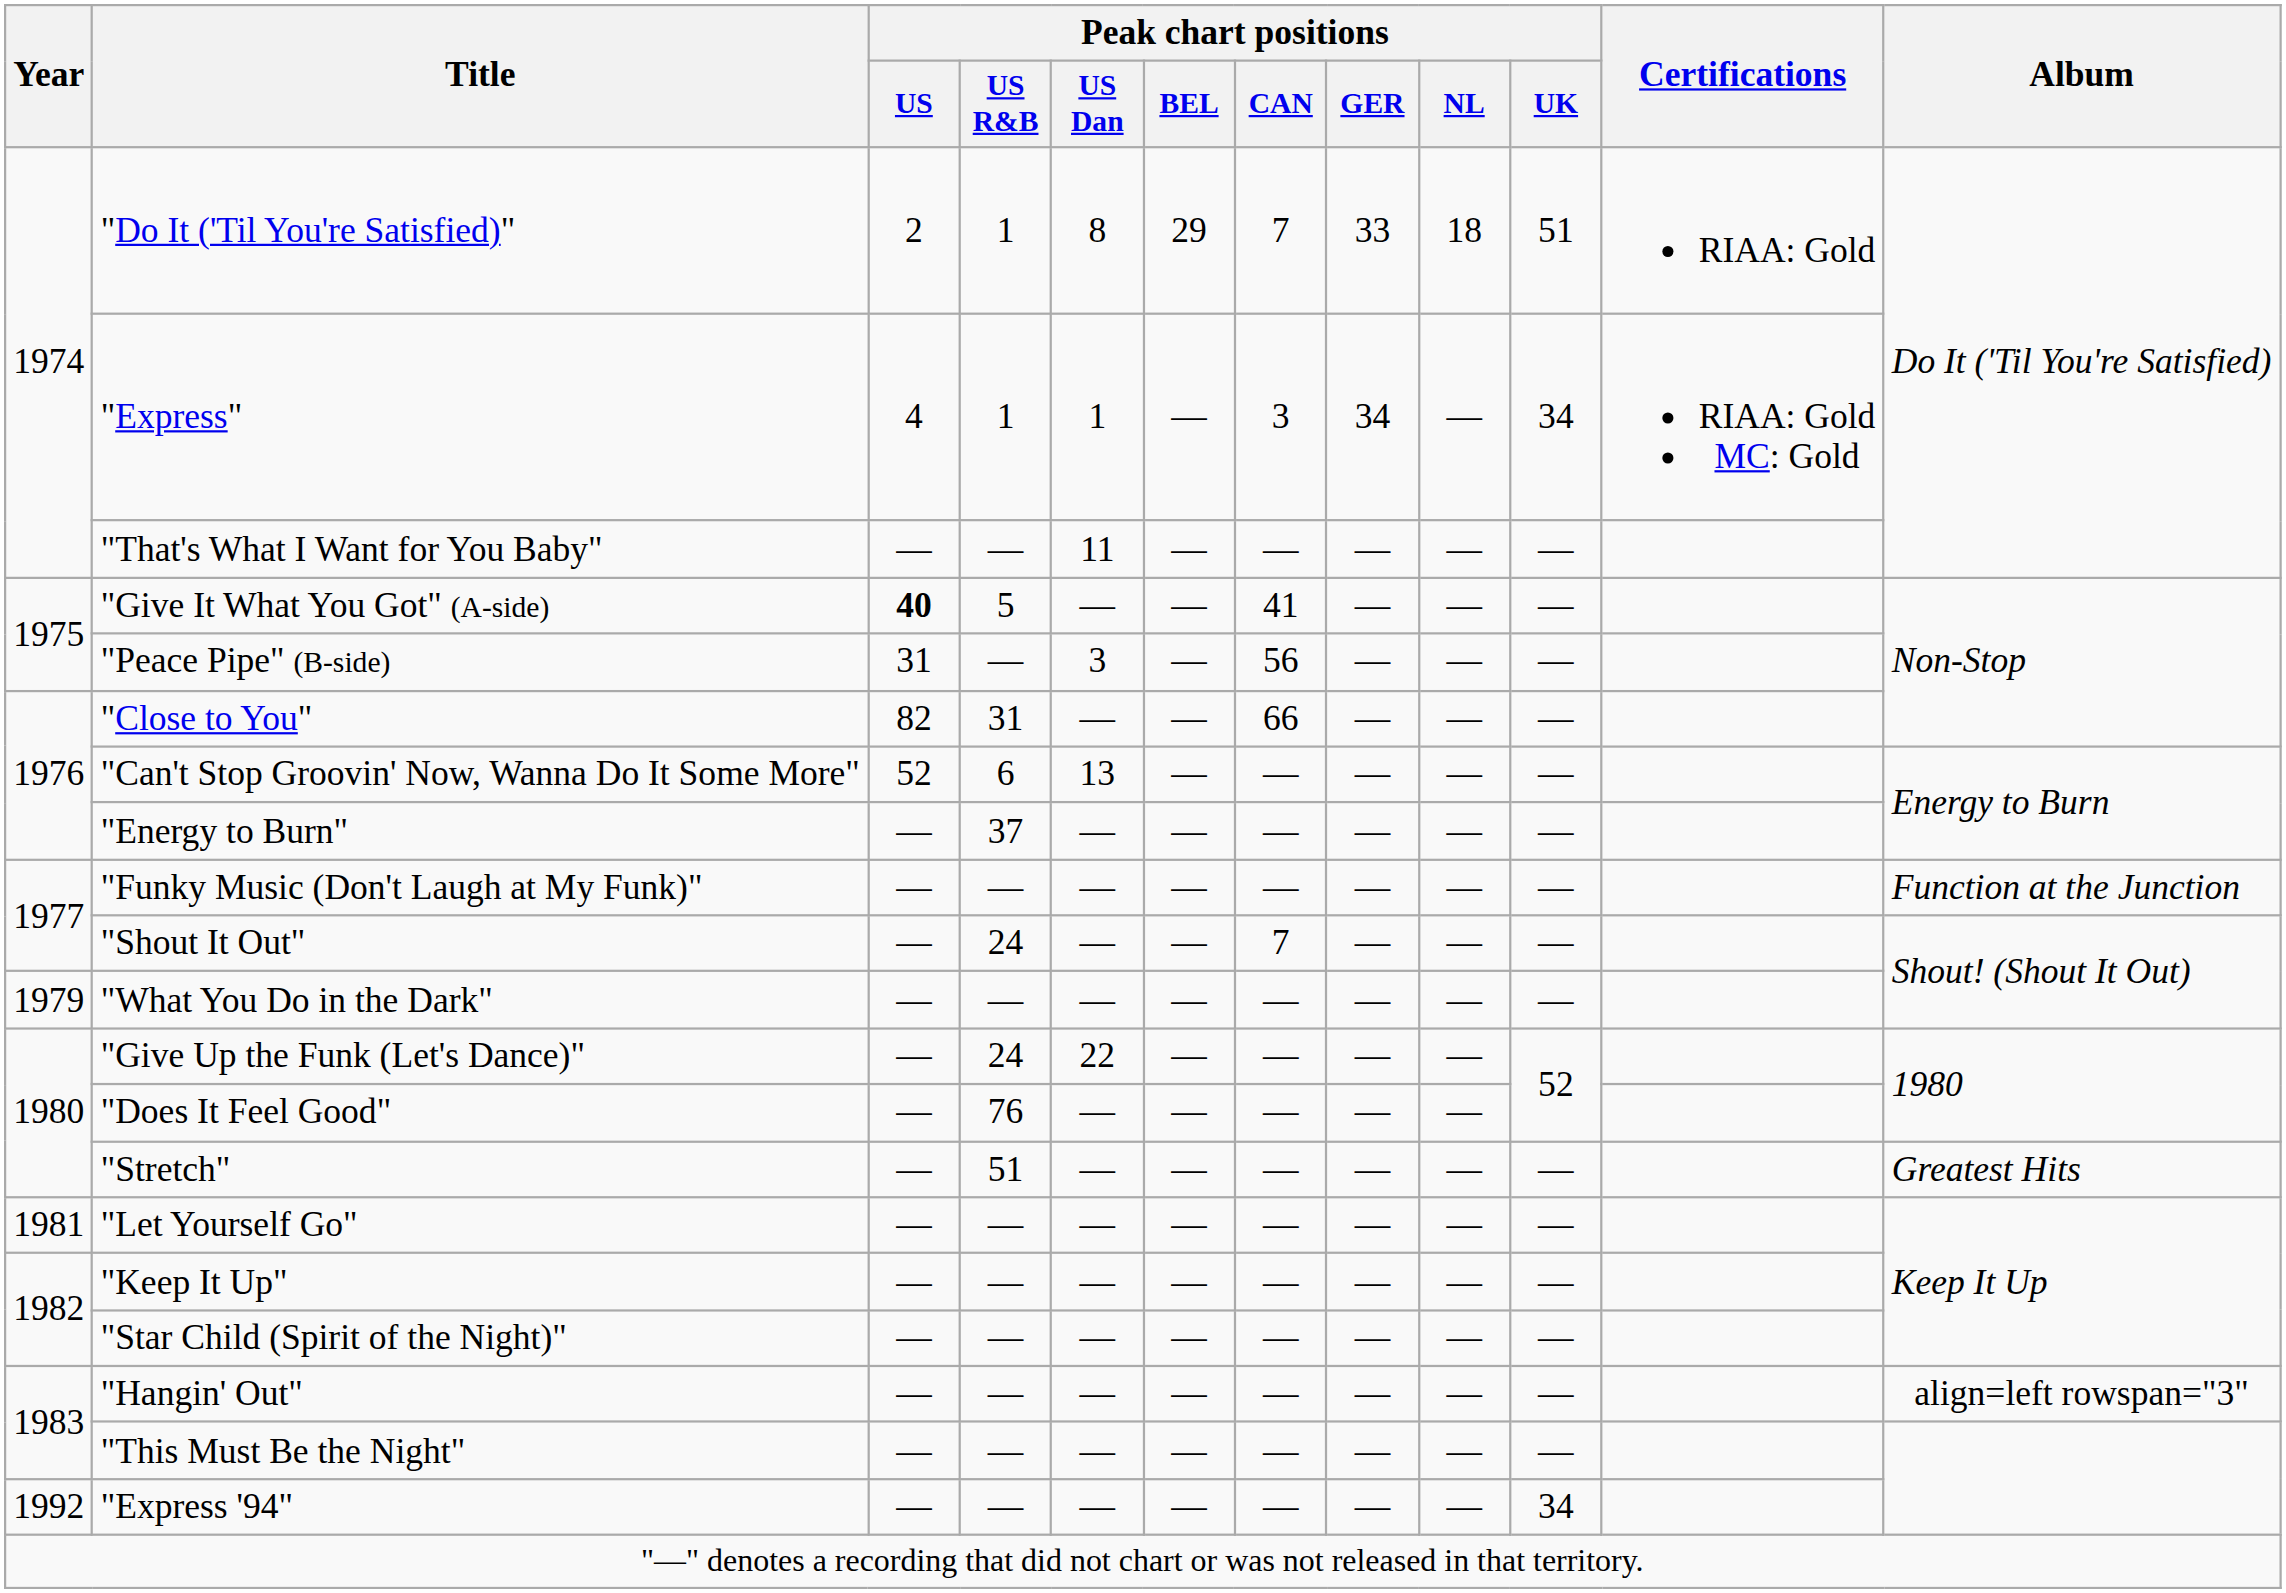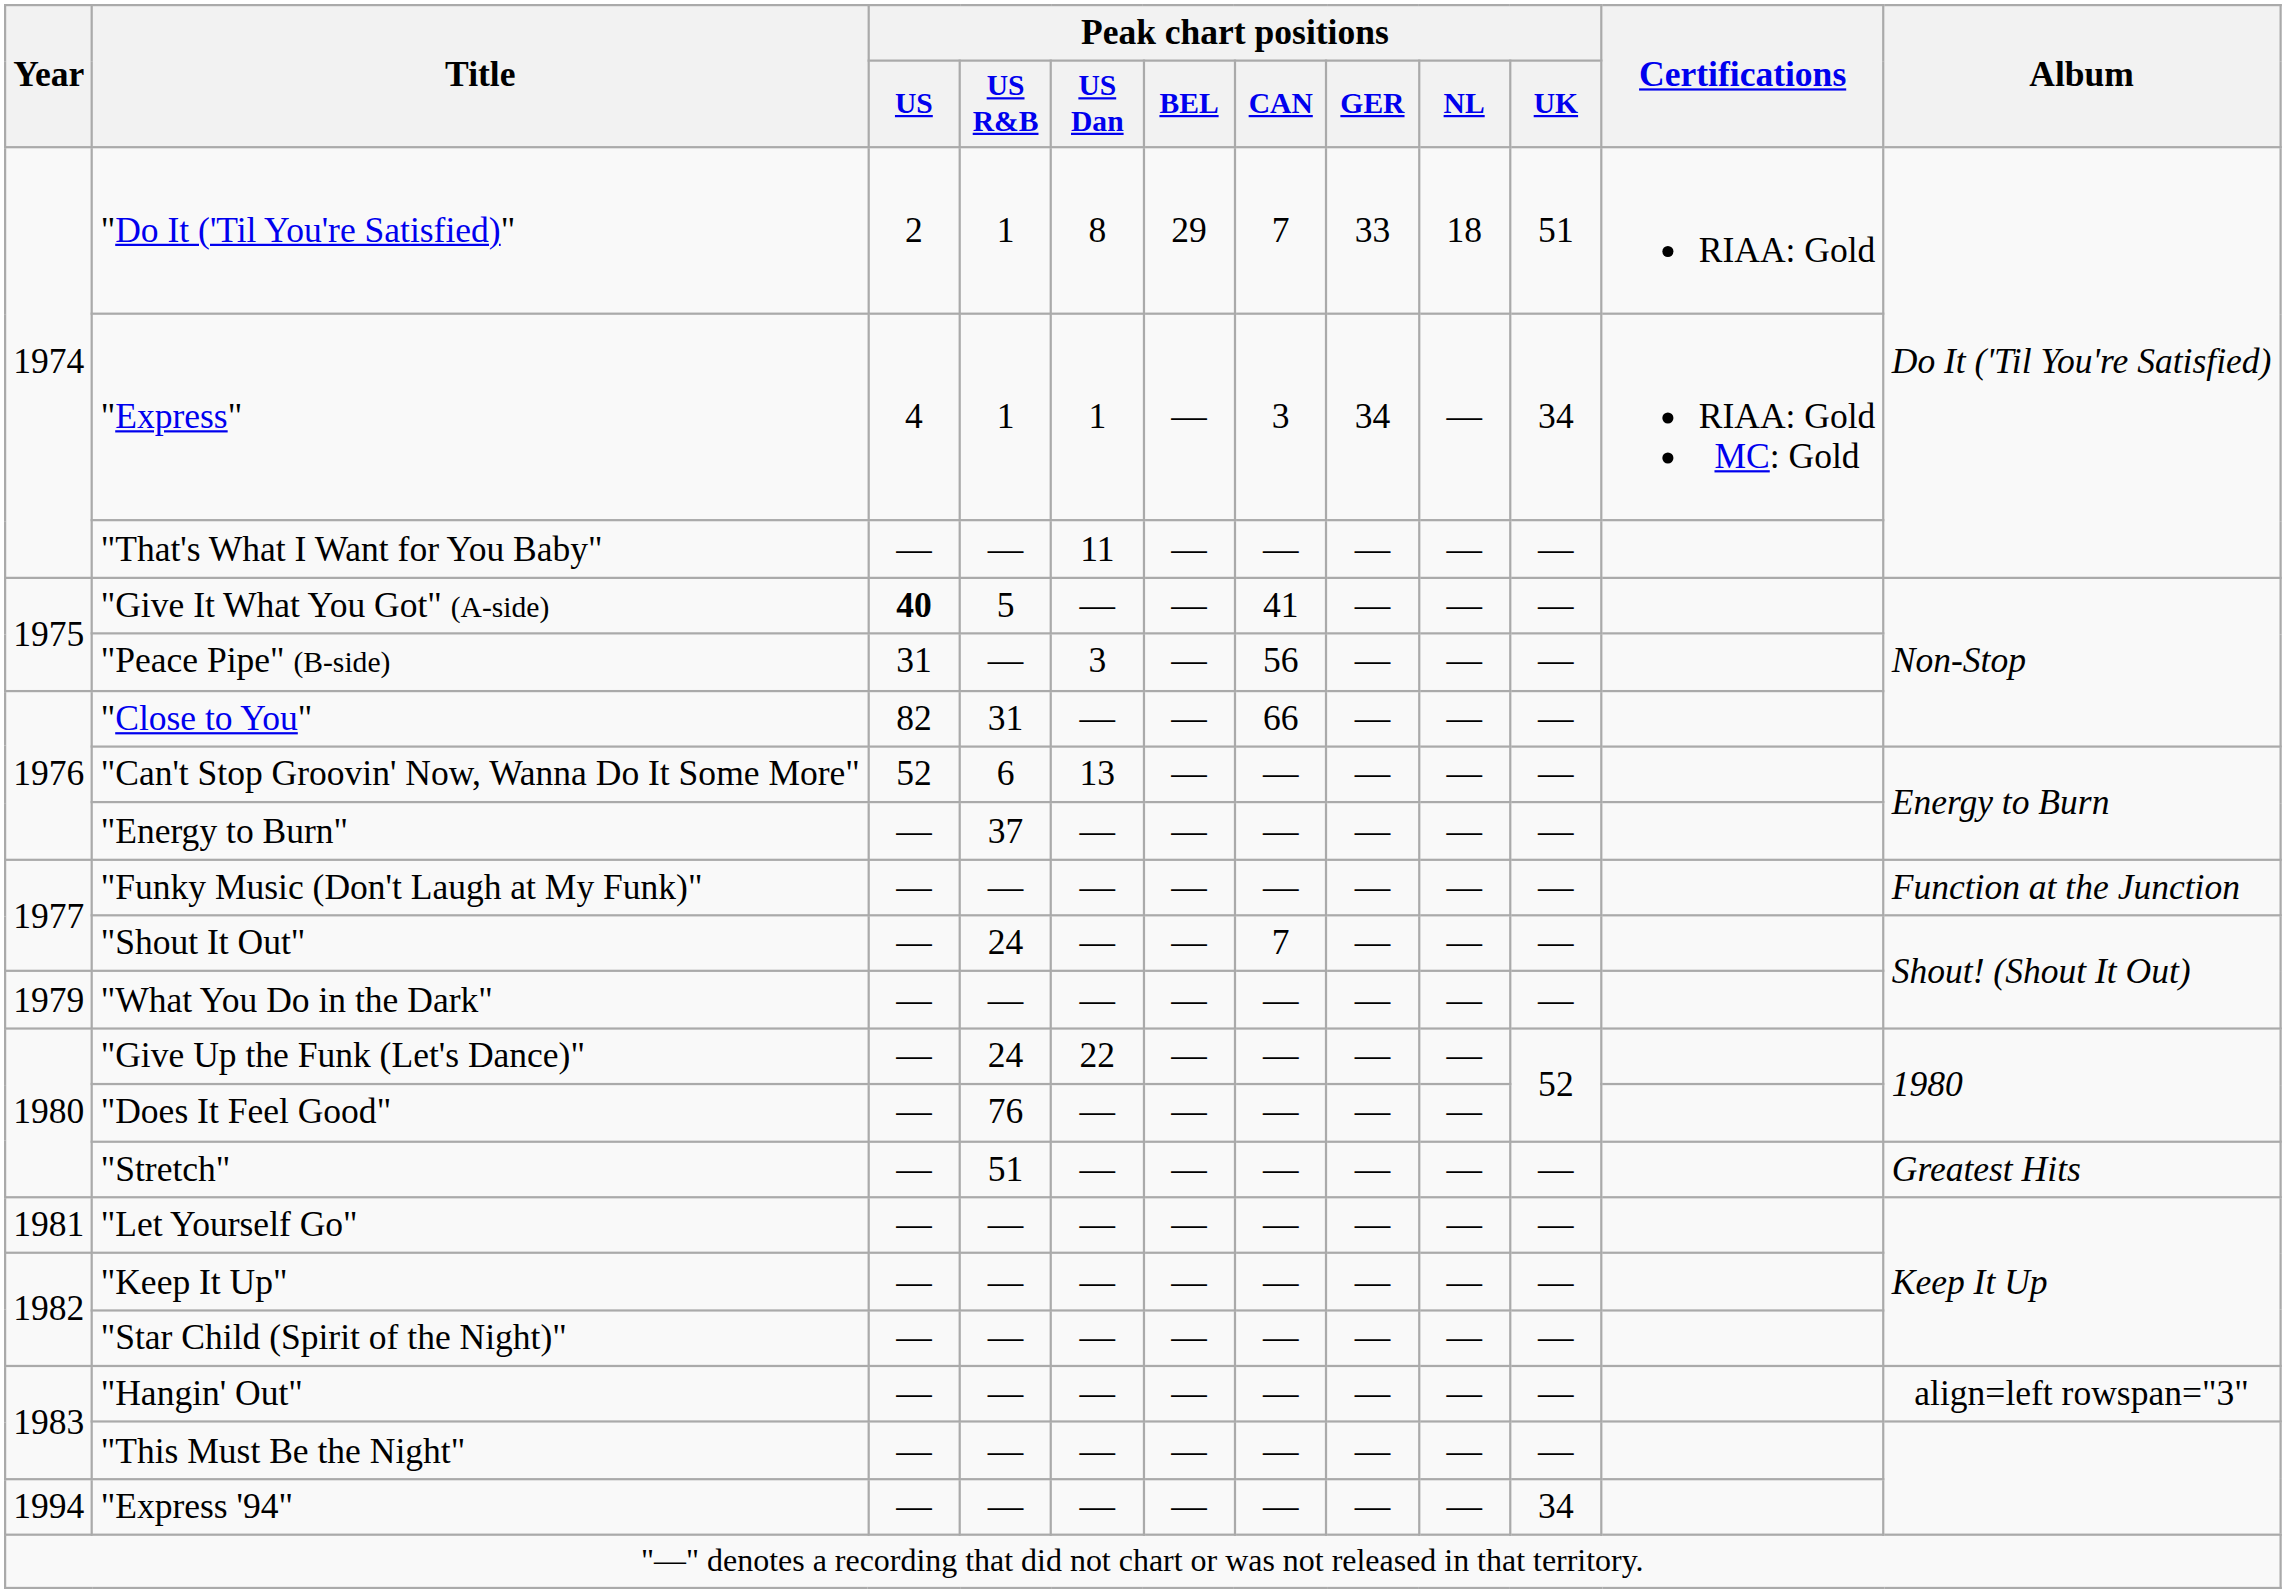"Express '94" | Year: 1992 -> 1994
